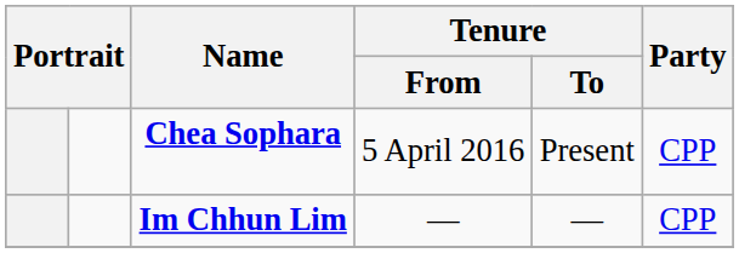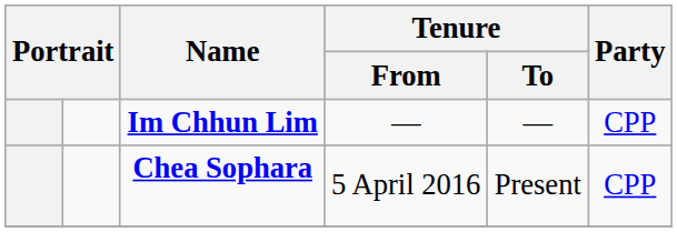rows swapped: Im Chhun Lim <-> Chea Sophara
